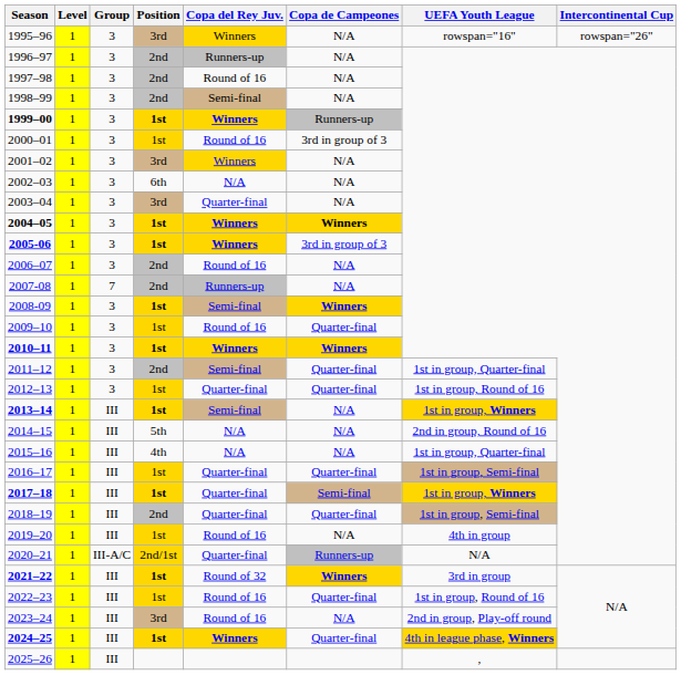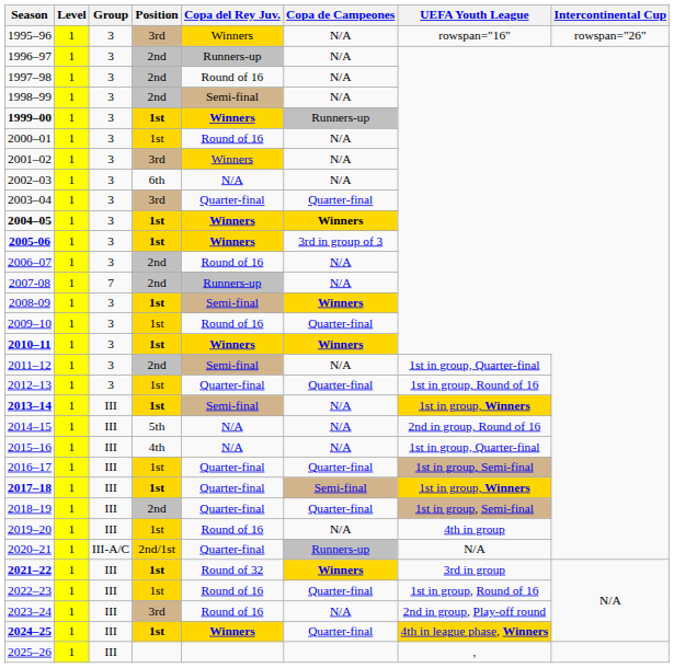2000–01 | Copa de Campeones: 3rd in group of 3 -> N/A
2003–04 | Copa de Campeones: N/A -> Quarter-final
2011–12 | Copa de Campeones: Quarter-final -> N/A
